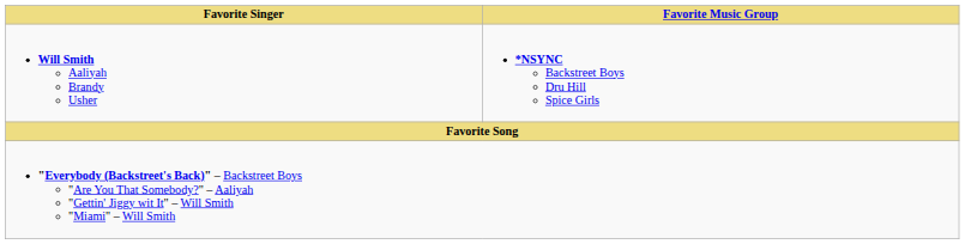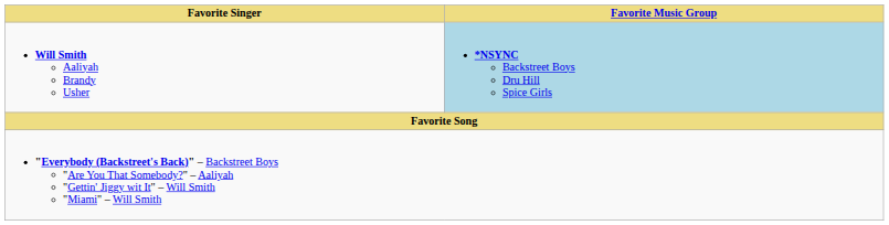Will Smith Aaliyah Brandy Usher | Favorite Music Group: no background -> lightblue background
